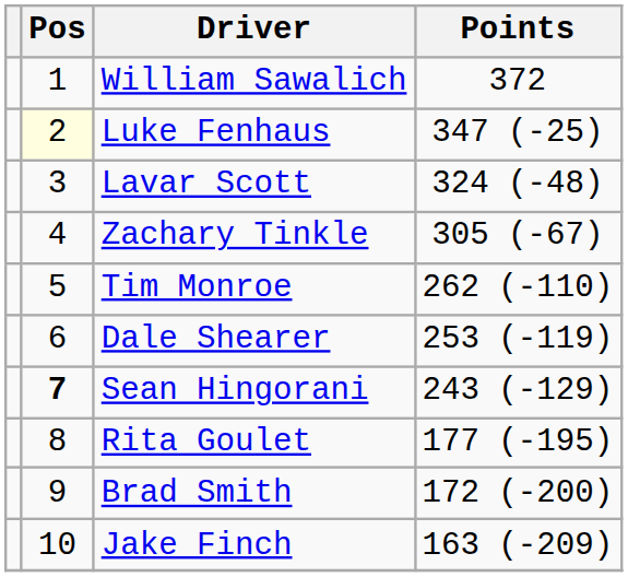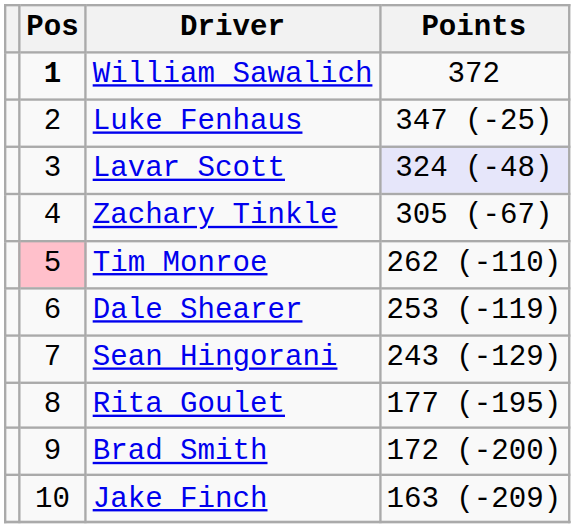William Sawalich | Pos: normal -> bold
Luke Fenhaus | Pos: lightyellow background -> no background
Lavar Scott | Points: no background -> lavender background
Tim Monroe | Pos: no background -> pink background
Sean Hingorani | Pos: bold -> normal
